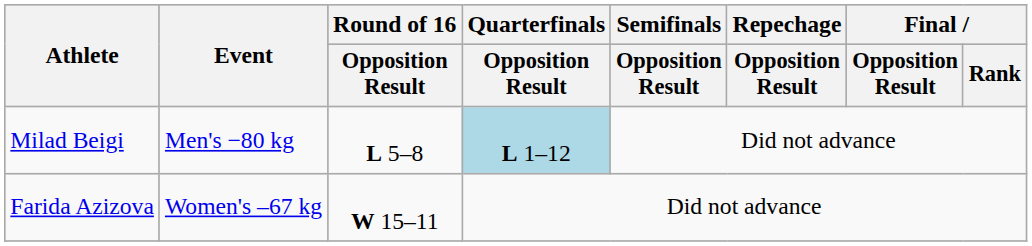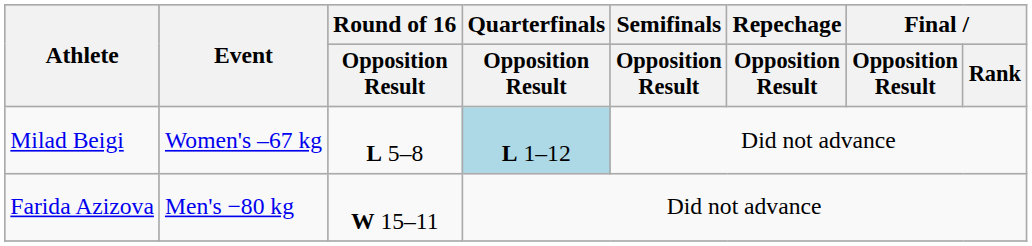Milad Beigi | Event: Men's −80 kg -> Women's –67 kg
Farida Azizova | Event: Women's –67 kg -> Men's −80 kg
